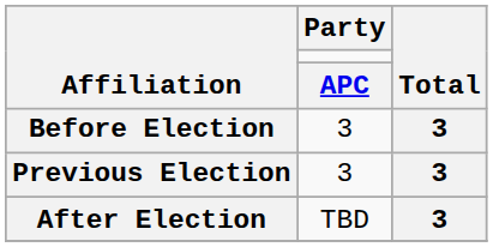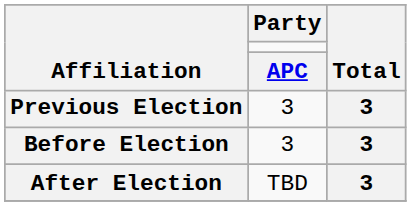rows swapped: Previous Election <-> Before Election
